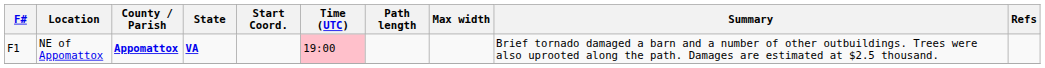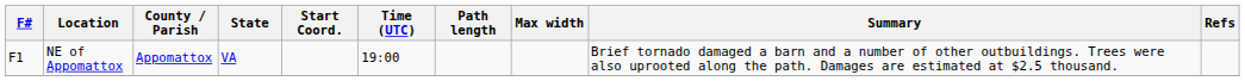NE of Appomattox | County / Parish: bold -> normal
NE of Appomattox | State: bold -> normal
NE of Appomattox | Time (UTC): pink background -> no background
